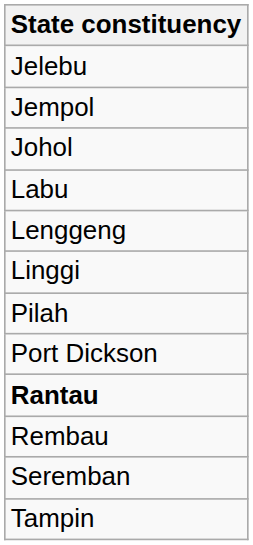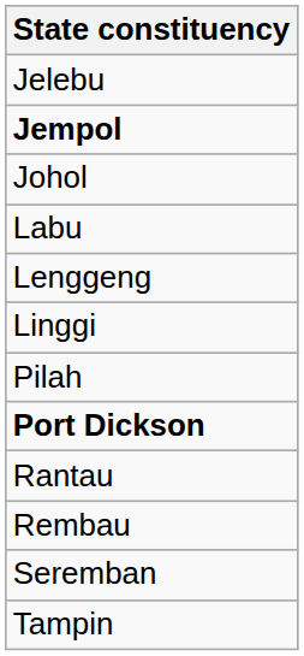row 3 | column 1: normal -> bold
row 9 | column 1: normal -> bold
row 10 | column 1: bold -> normal
